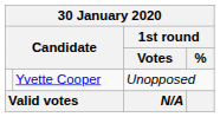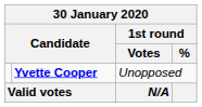Yvette Cooper | column 2: normal -> bold
